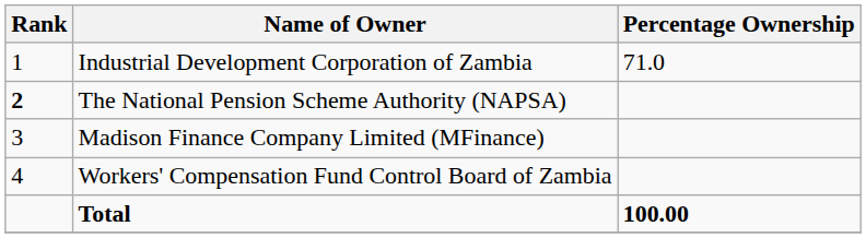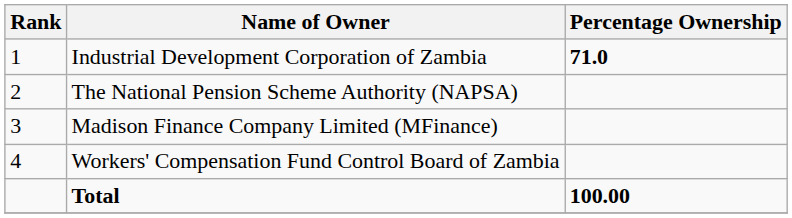Industrial Development Corporation of Zambia | Percentage Ownership: normal -> bold
The National Pension Scheme Authority (NAPSA) | Rank: bold -> normal
